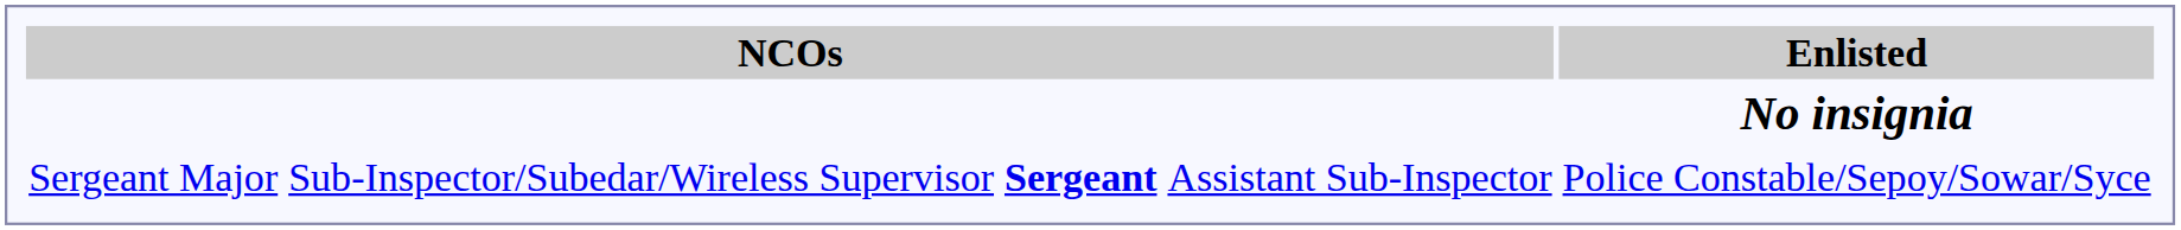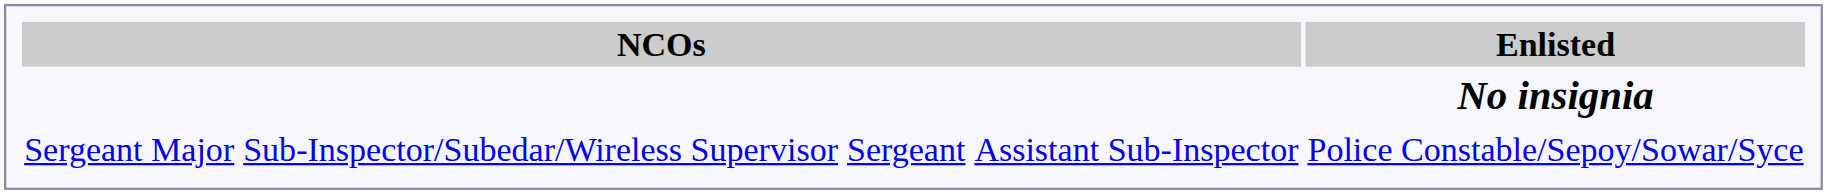Sergeant Major | column 3: bold -> normal
